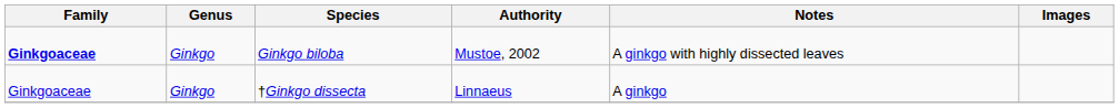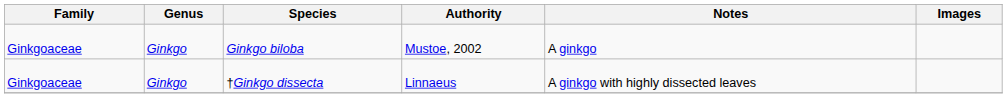Ginkgo biloba | Family: bold -> normal
Ginkgo biloba | Notes: A ginkgo with highly dissected leaves -> A ginkgo
†Ginkgo dissecta | Notes: A ginkgo -> A ginkgo with highly dissected leaves
